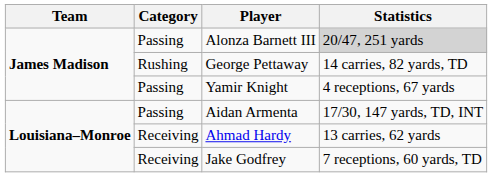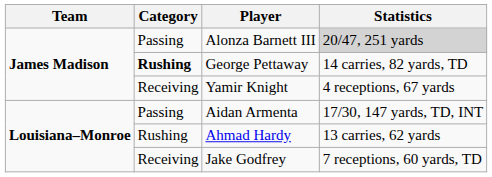George Pettaway | Category: normal -> bold
Yamir Knight | Category: Passing -> Receiving
Ahmad Hardy | Category: Receiving -> Rushing
